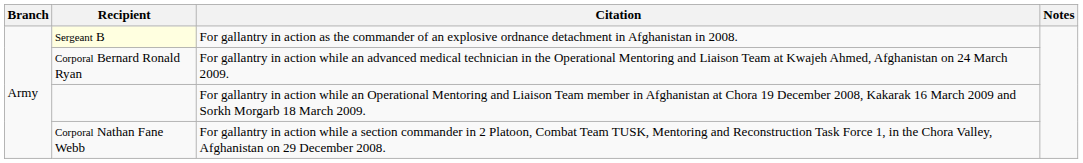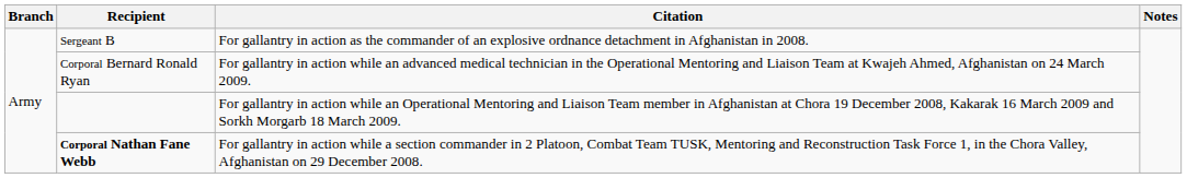Sergeant B | Recipient: lightyellow background -> no background
Corporal Nathan Fane Webb | Recipient: normal -> bold
